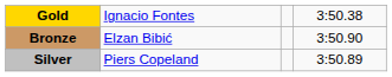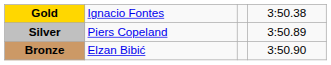rows swapped: Silver <-> Bronze
